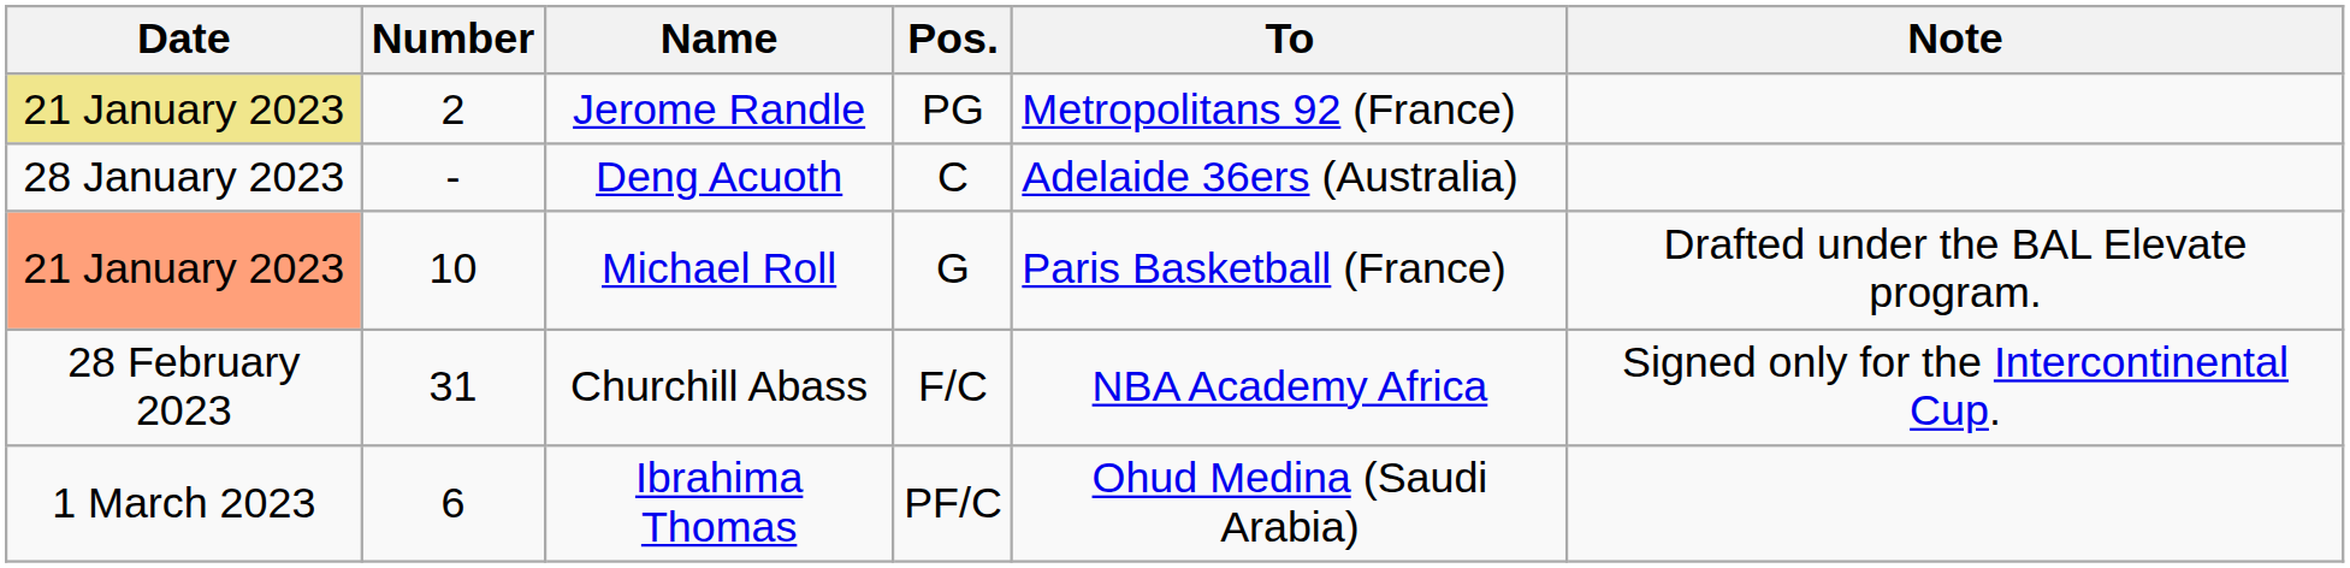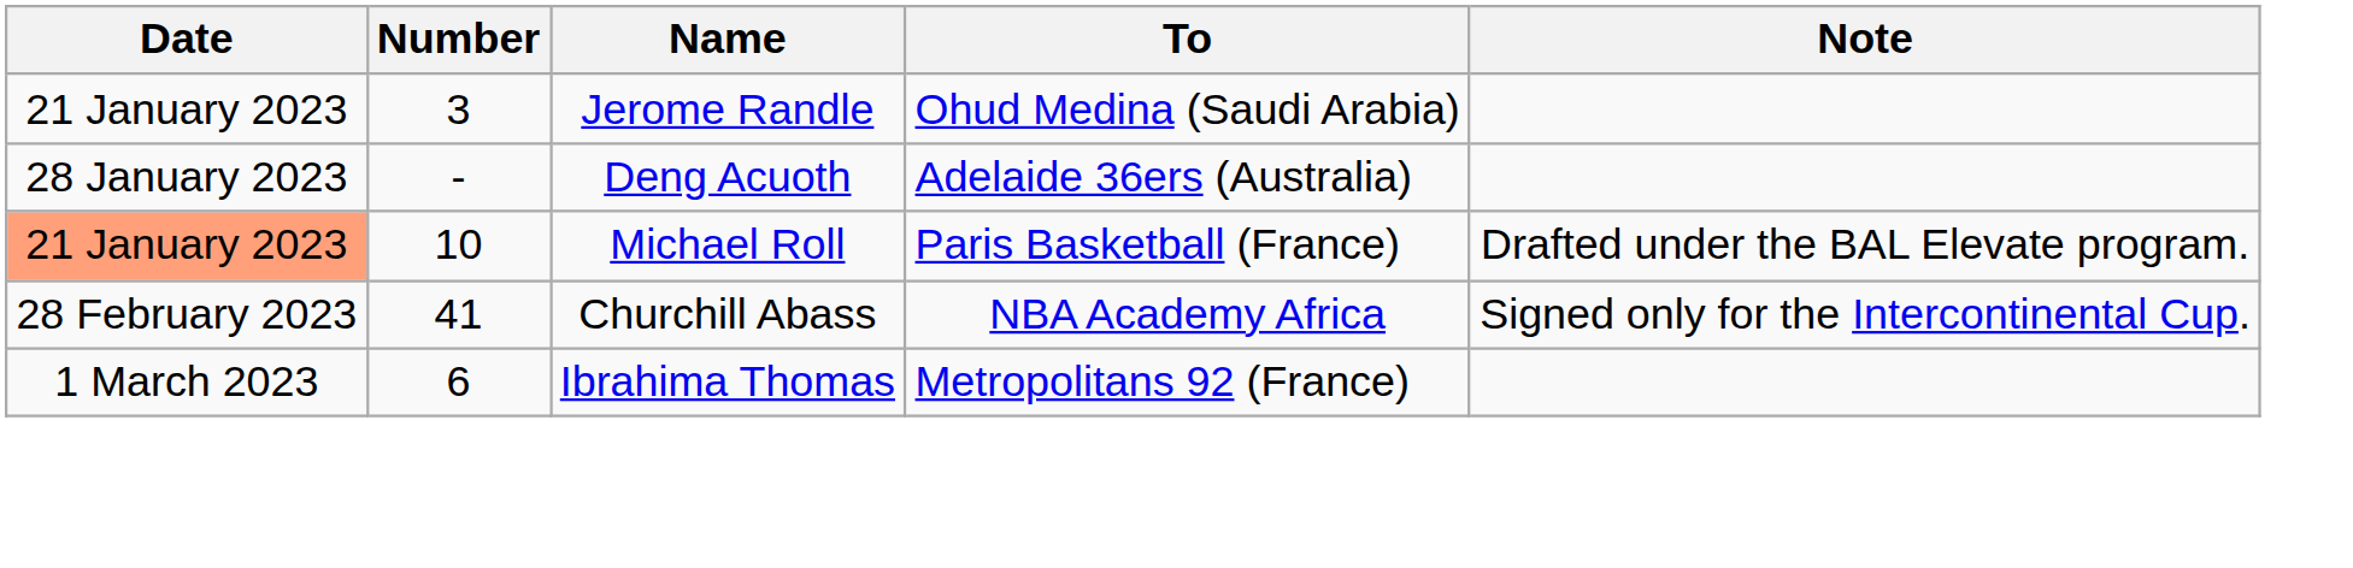- column: Pos. | PG | C | G | F/C | PF/C
Jerome Randle | Date: khaki background -> no background
Jerome Randle | Number: 2 -> 3
Jerome Randle | To: Metropolitans 92 (France) -> Ohud Medina (Saudi Arabia)
Churchill Abass | Number: 31 -> 41
Ibrahima Thomas | To: Ohud Medina (Saudi Arabia) -> Metropolitans 92 (France)
